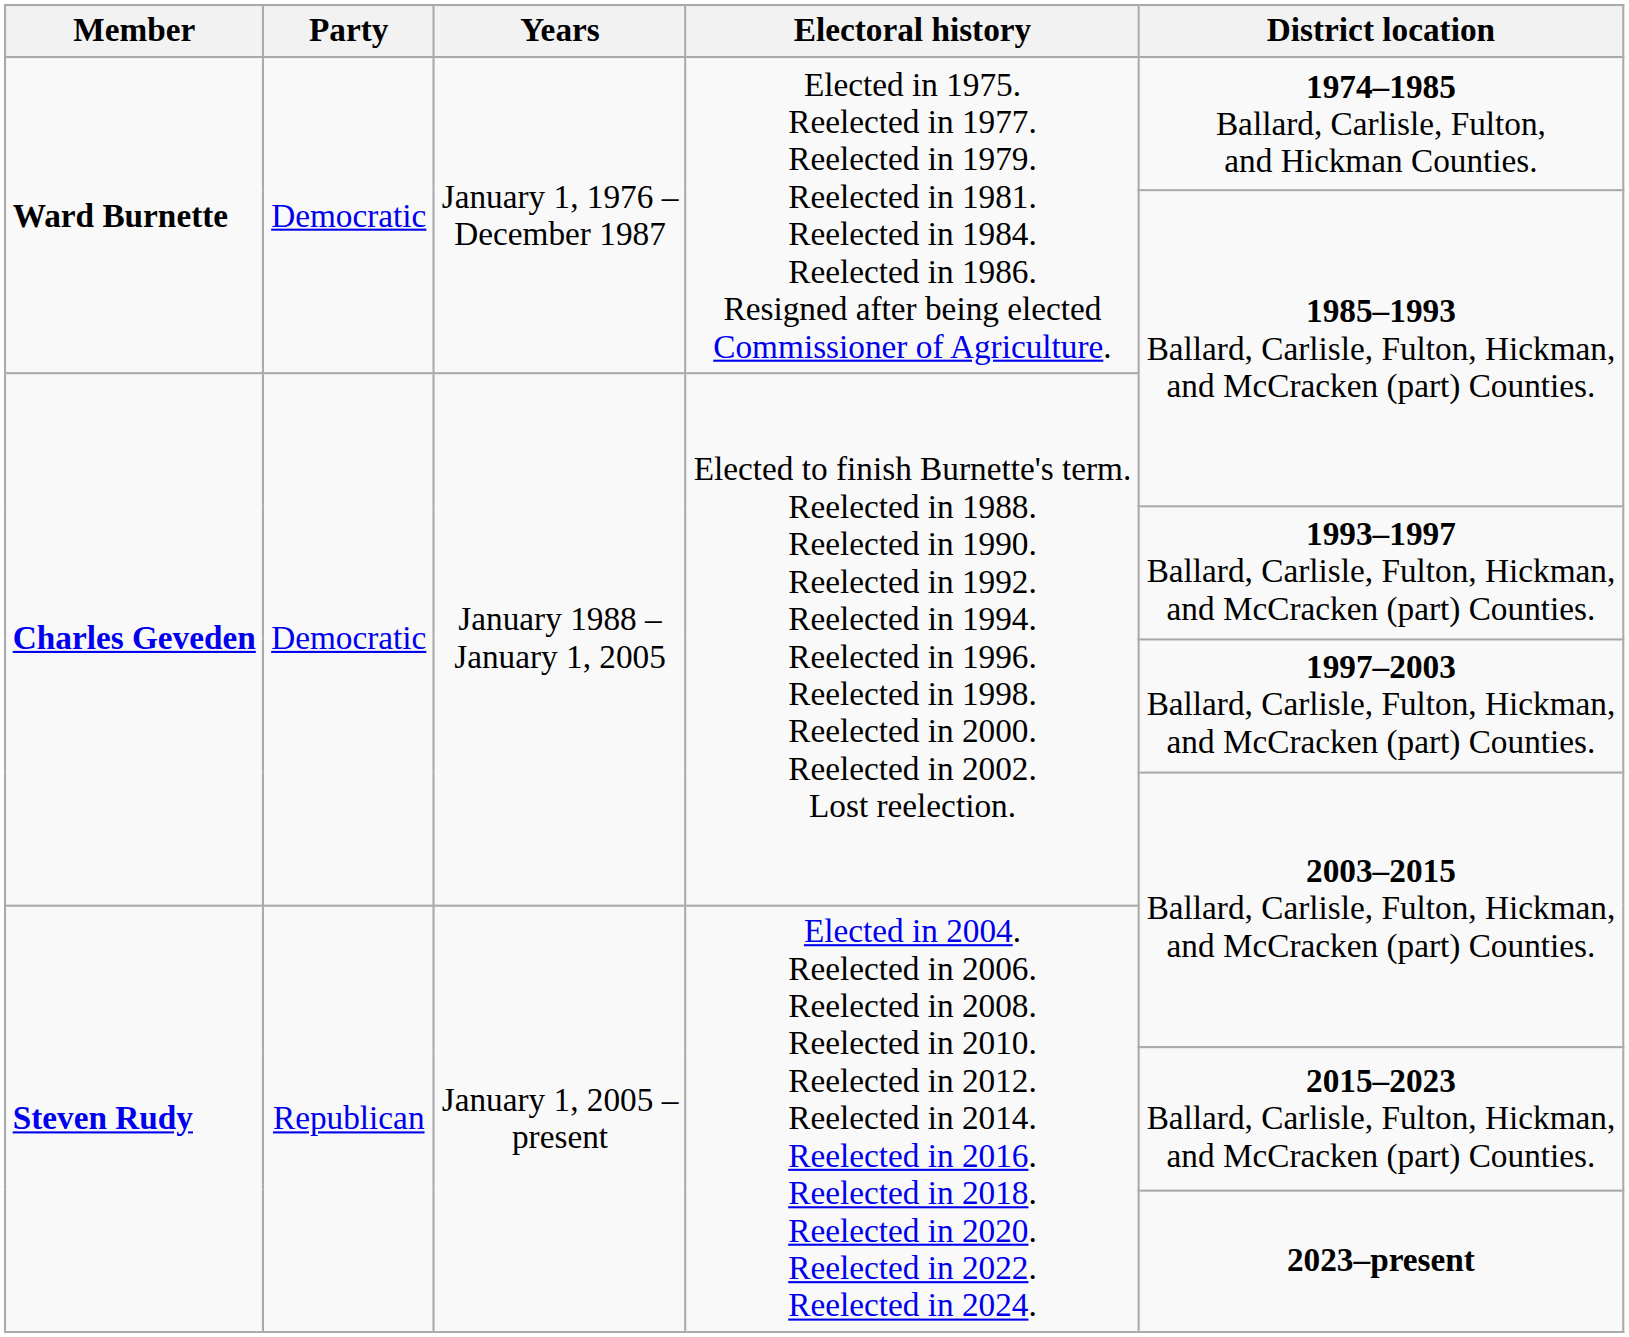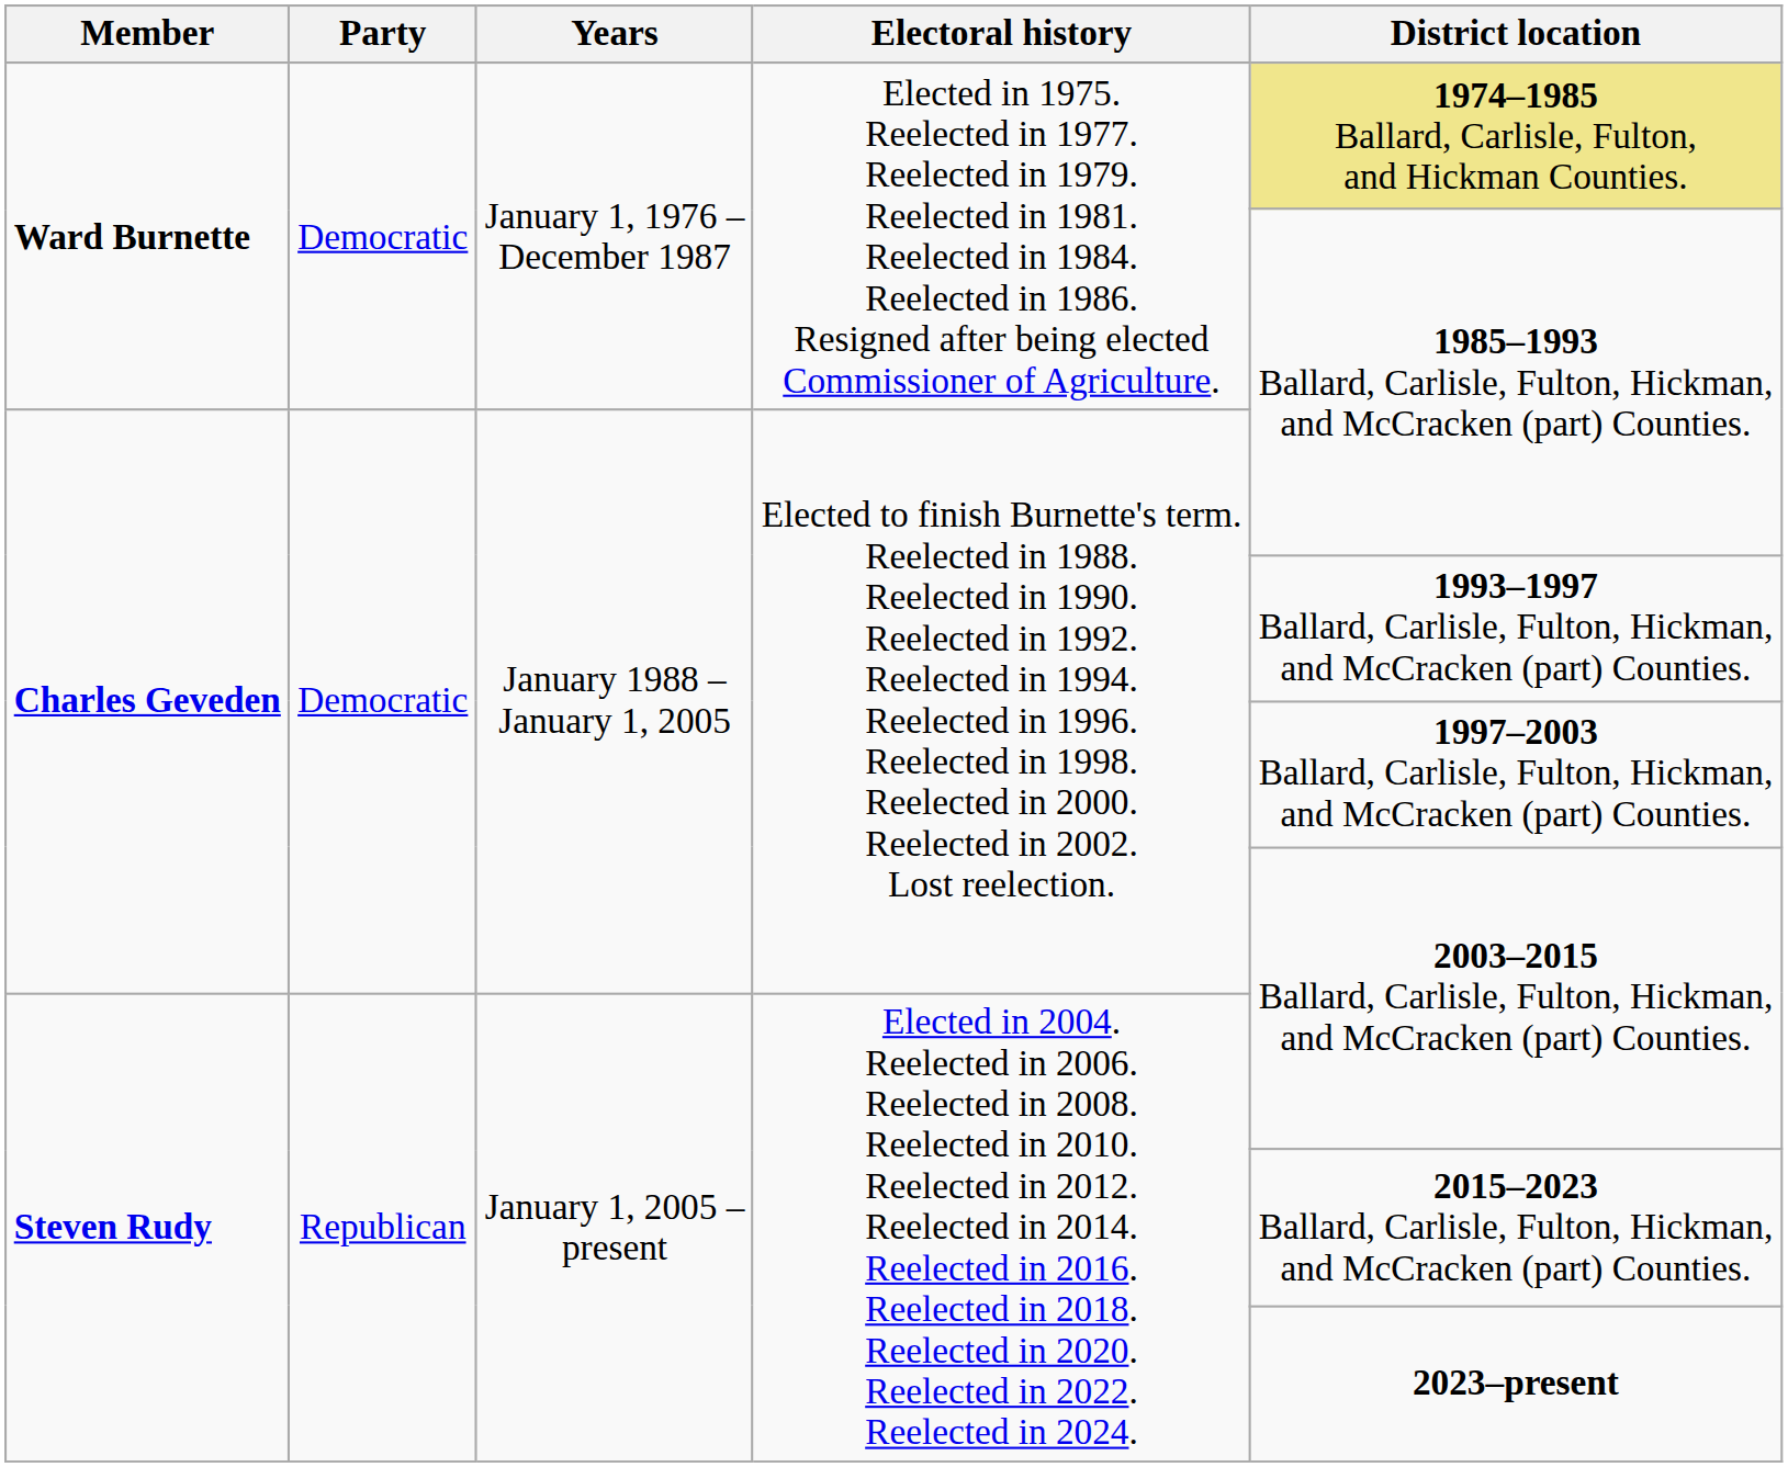row 2 | District location: no background -> khaki background
